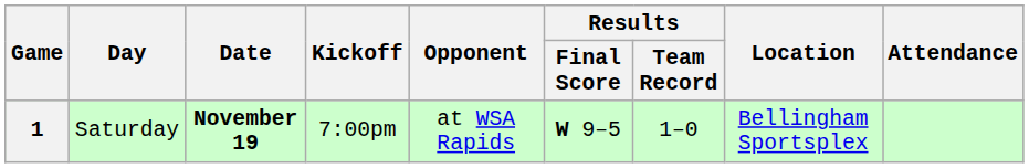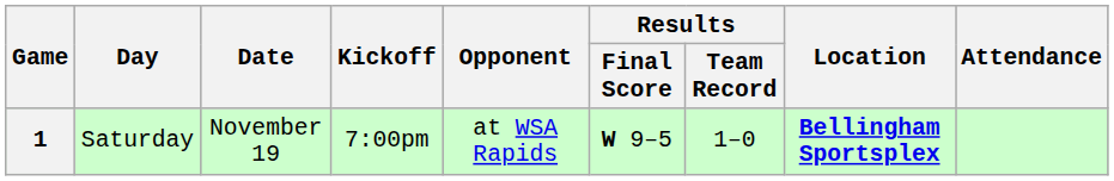1 | Date: bold -> normal
1 | Location: normal -> bold
